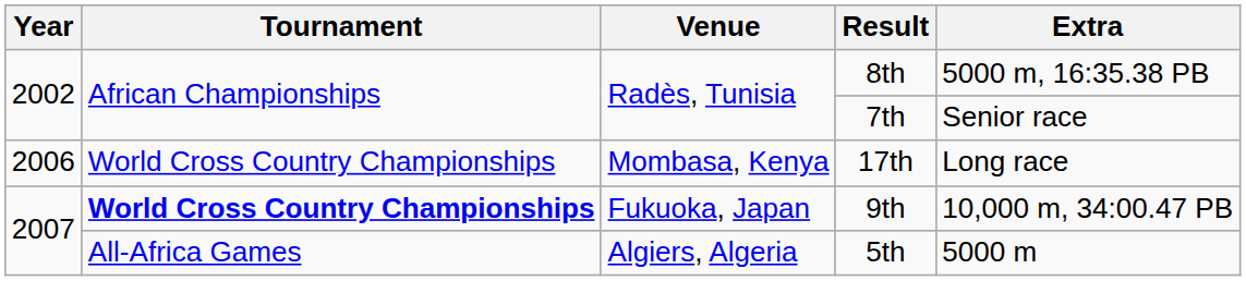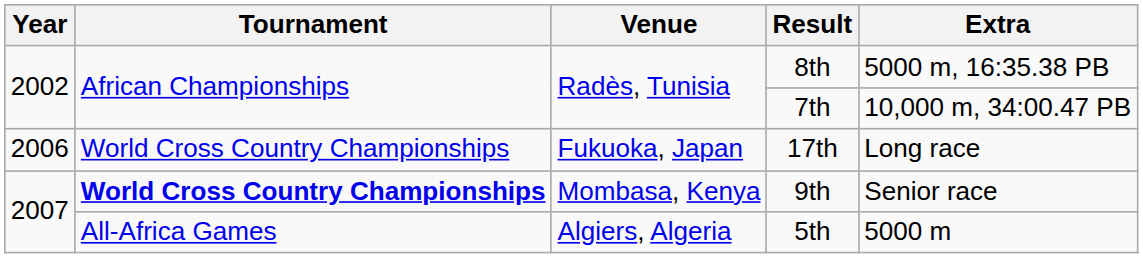7th | Extra: Senior race -> 10,000 m, 34:00.47 PB
17th | Venue: Mombasa, Kenya -> Fukuoka, Japan
9th | Venue: Fukuoka, Japan -> Mombasa, Kenya
9th | Extra: 10,000 m, 34:00.47 PB -> Senior race
